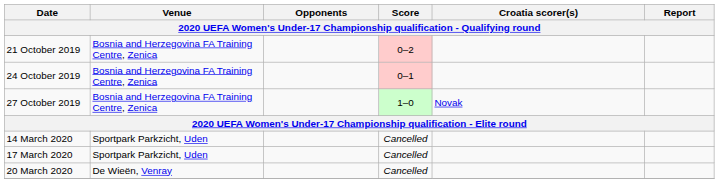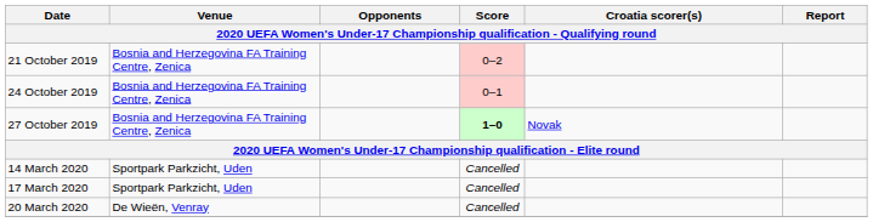27 October 2019 | Score: normal -> bold
